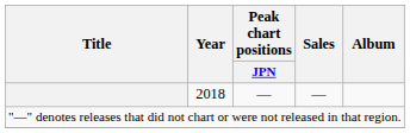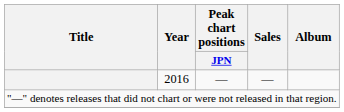row 3 | Year: 2018 -> 2016
